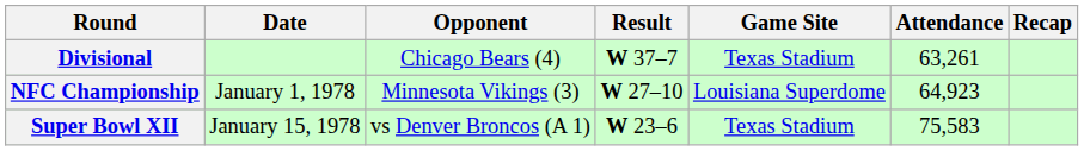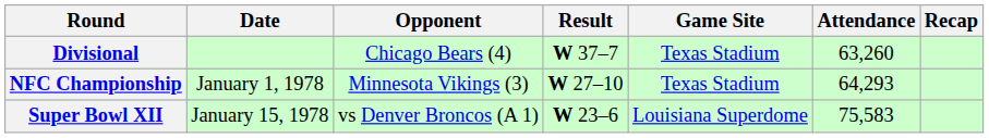Divisional | Attendance: 63,261 -> 63,260
NFC Championship | Game Site: Louisiana Superdome -> Texas Stadium
NFC Championship | Attendance: 64,923 -> 64,293
Super Bowl XII | Game Site: Texas Stadium -> Louisiana Superdome
